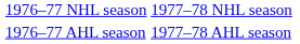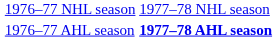1976–77 AHL season | column 2: normal -> bold
